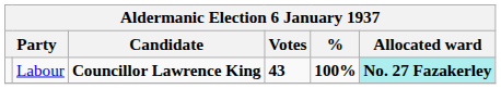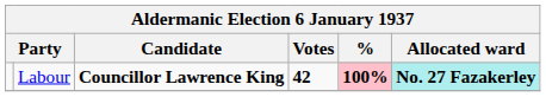Labour | Votes: 43 -> 42
Labour | %: no background -> pink background
